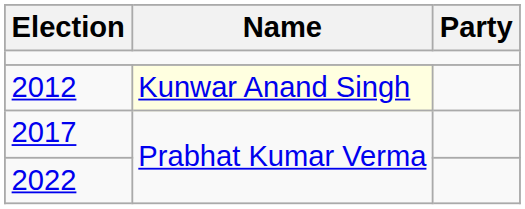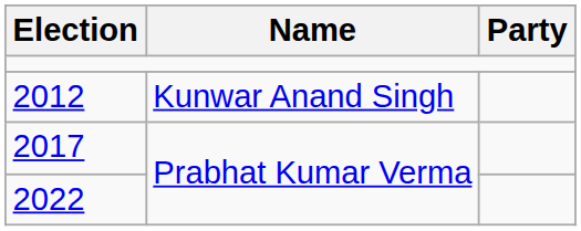2012 | Name: lightyellow background -> no background
